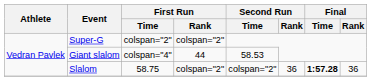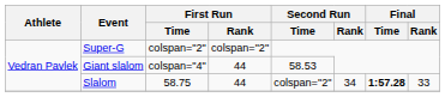Slalom | First Run / Rank: colspan="2" -> 44
Slalom | Second Run / Rank: 36 -> 34
Slalom | Final / Rank: 36 -> 33
